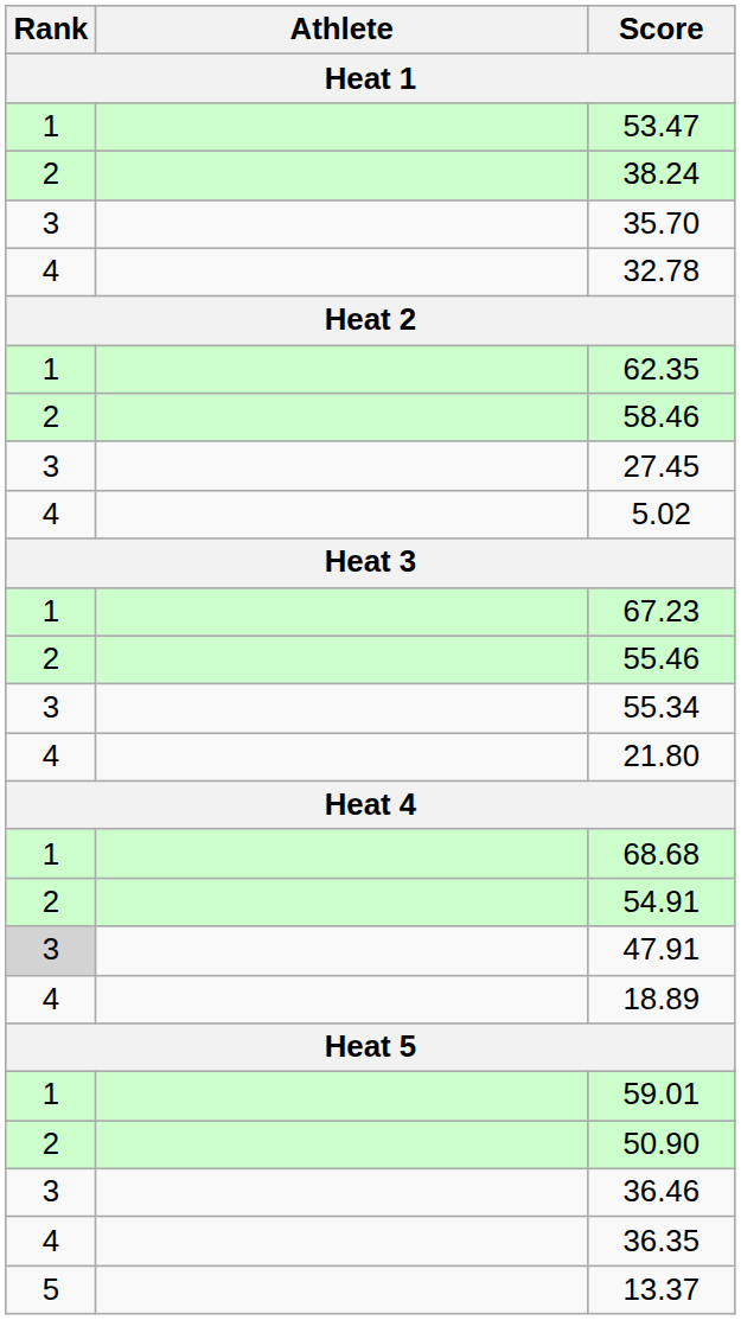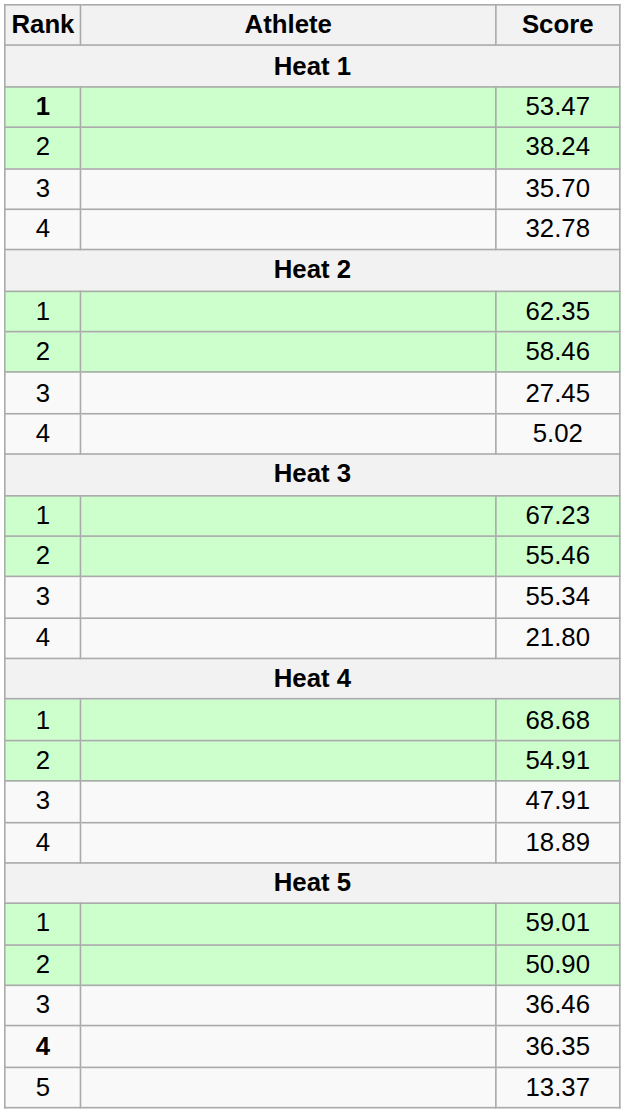53.47 | Rank: normal -> bold
47.91 | Rank: lightgrey background -> no background
36.35 | Rank: normal -> bold
